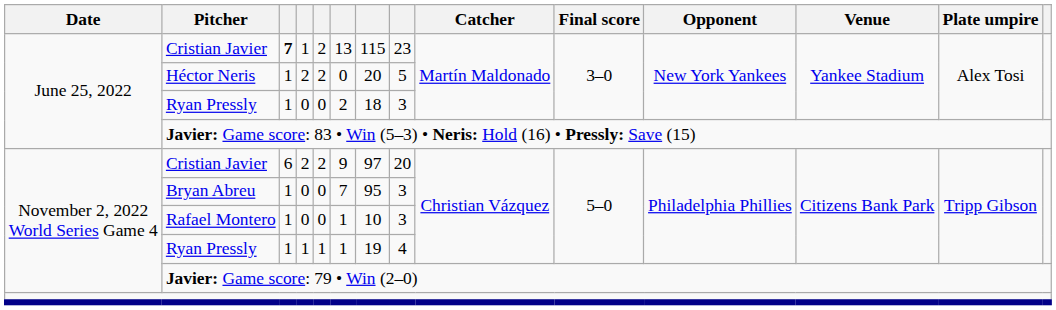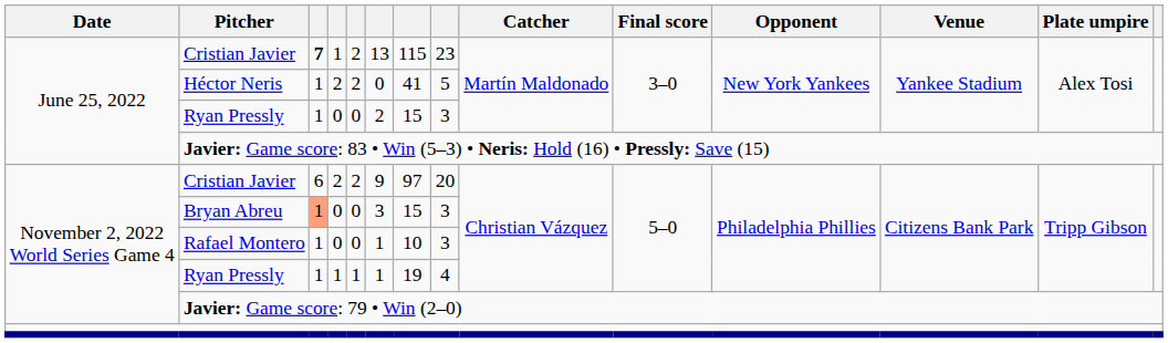Héctor Neris | column 7: 20 -> 41
Ryan Pressly / 0 | column 7: 18 -> 15
Bryan Abreu | column 3: no background -> lightsalmon background
Bryan Abreu | column 6: 7 -> 3
Bryan Abreu | column 7: 95 -> 15
